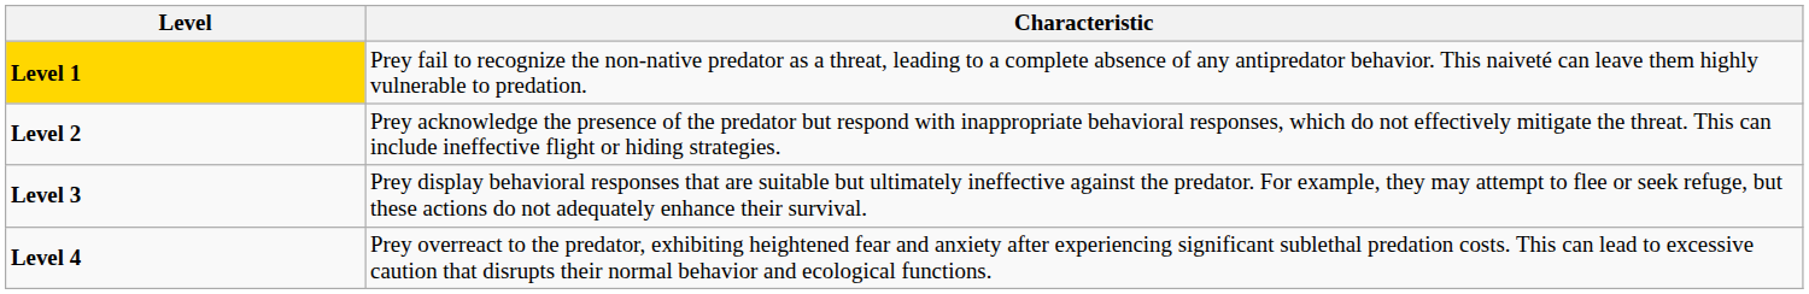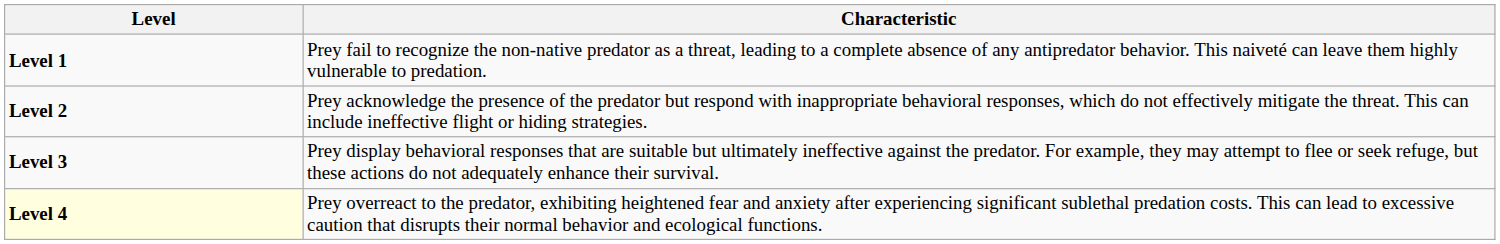Level 1 | Level: gold background -> no background
Level 4 | Level: no background -> lightyellow background
